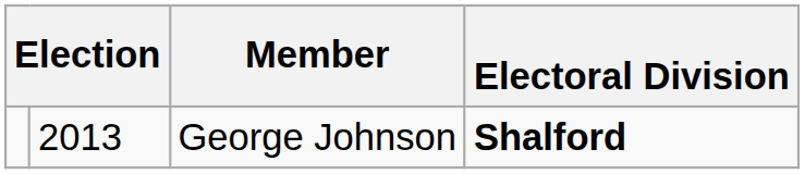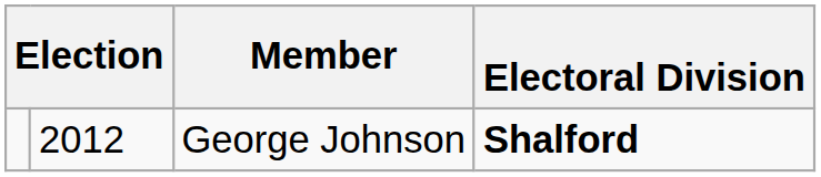George Johnson | column 2: 2013 -> 2012
